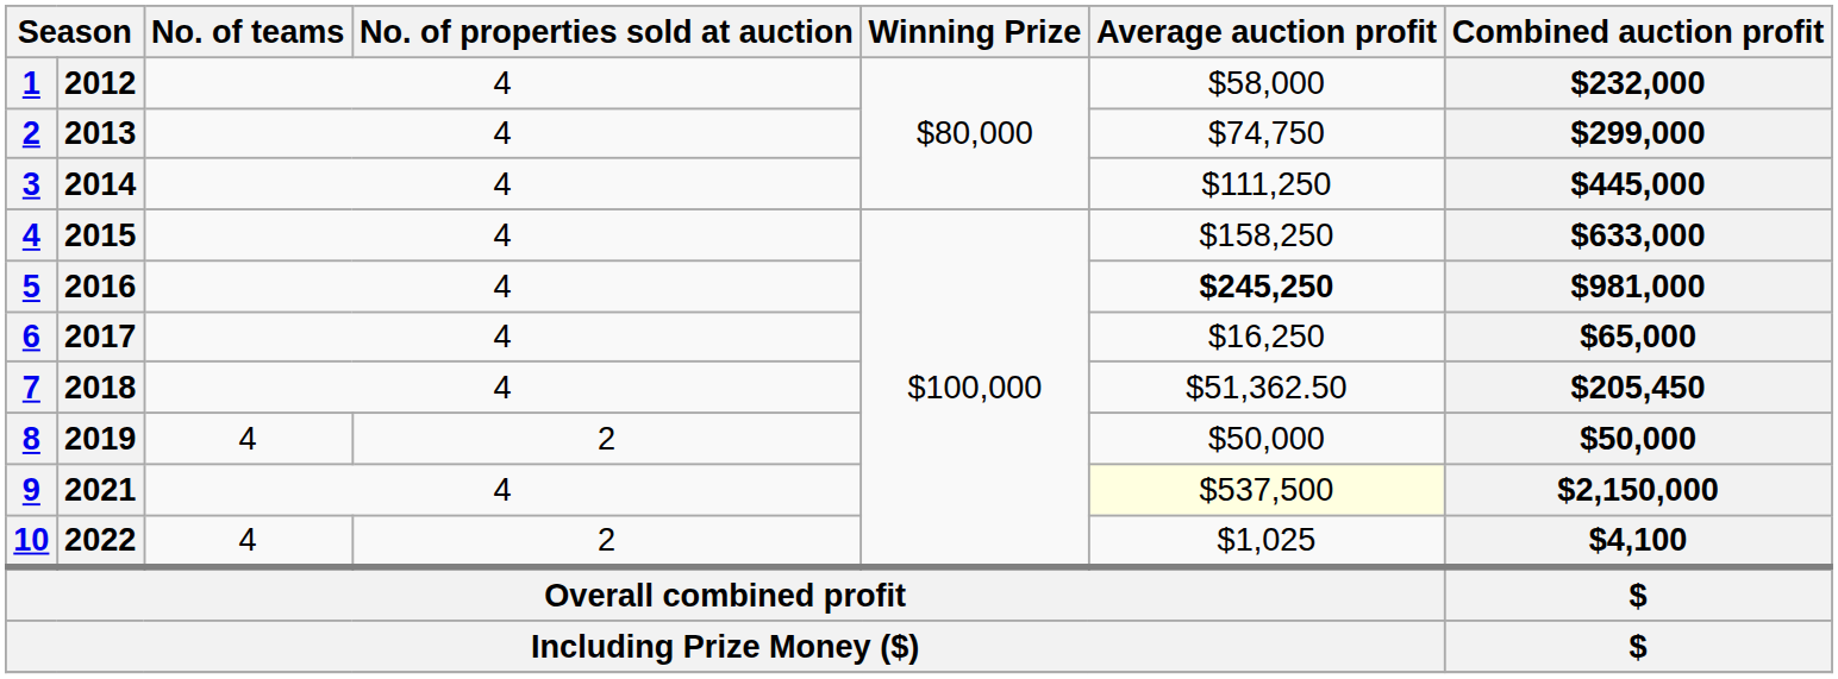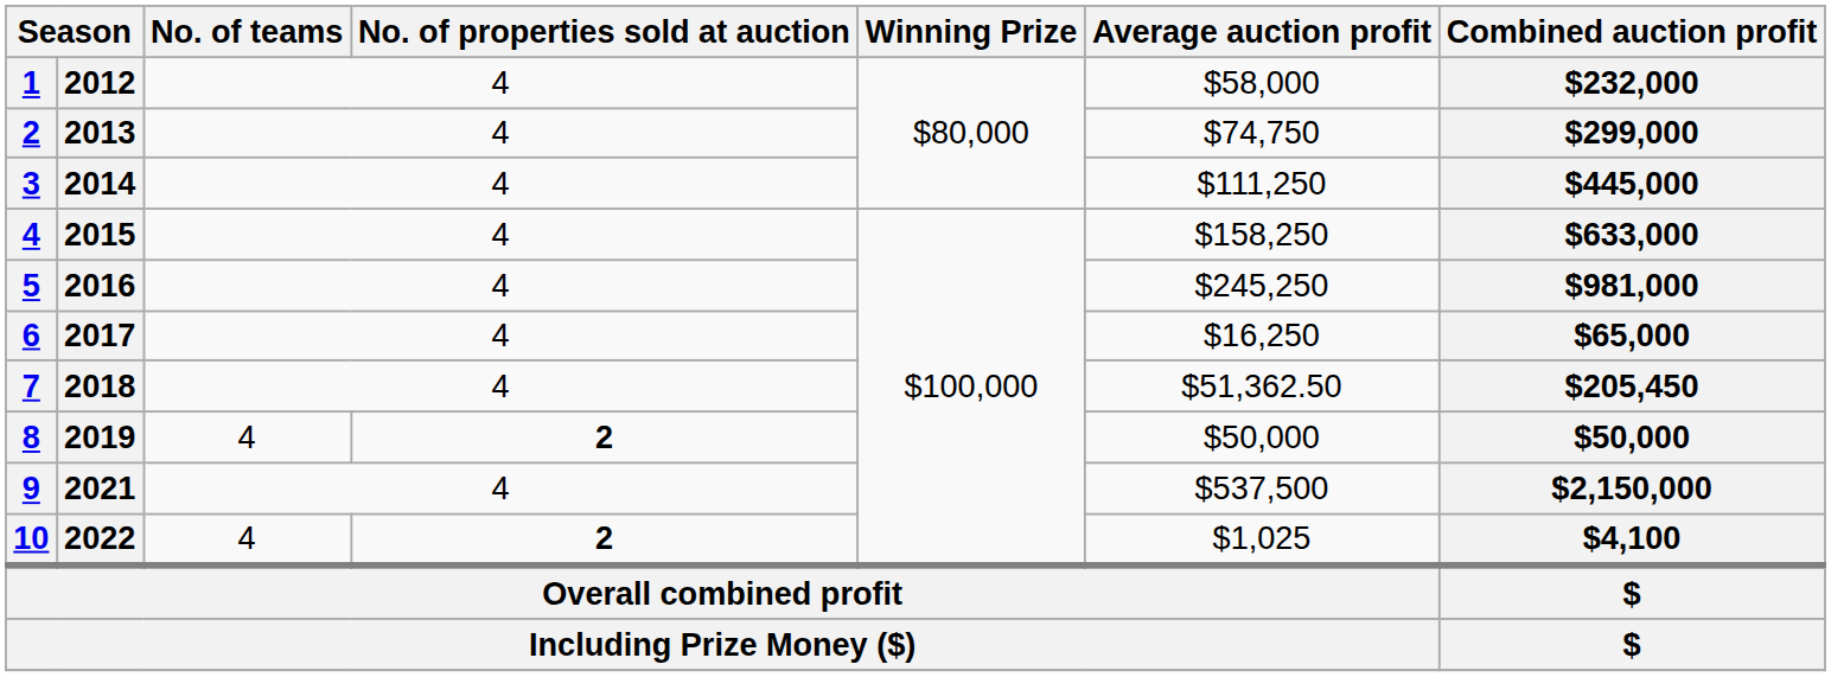5 | Average auction profit: bold -> normal
8 | No. of properties sold at auction: normal -> bold
9 | Average auction profit: lightyellow background -> no background
10 | No. of properties sold at auction: normal -> bold
